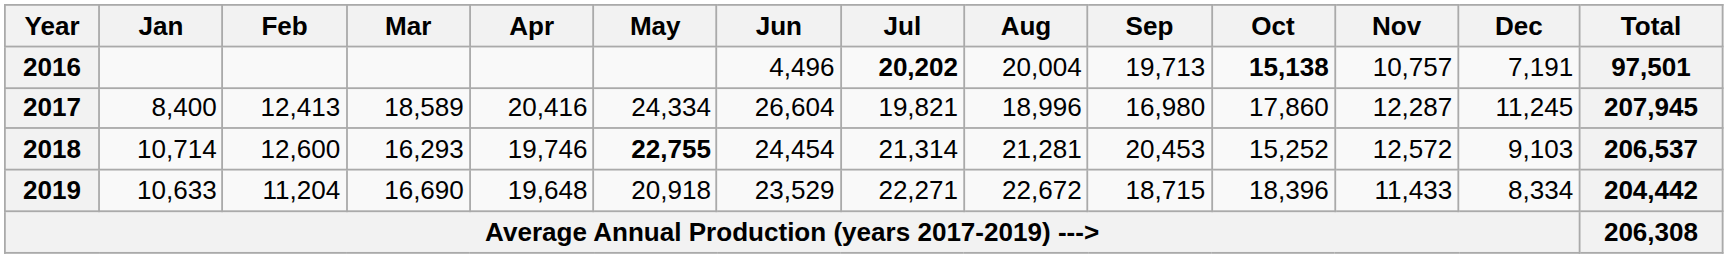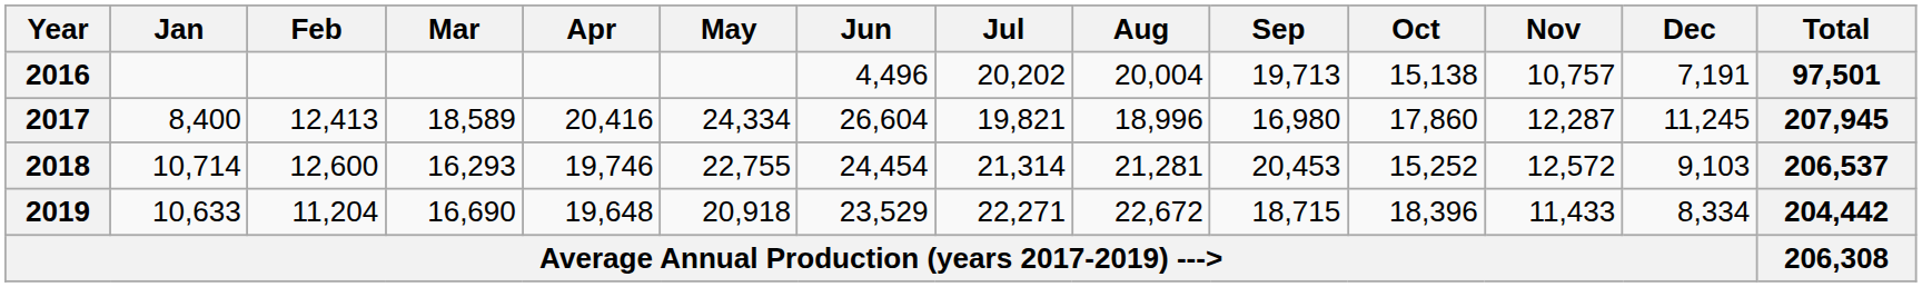2016 | Jul: bold -> normal
2016 | Oct: bold -> normal
2018 | May: bold -> normal
